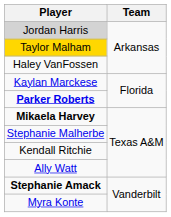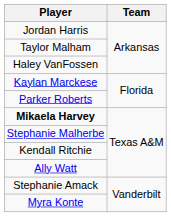Jordan Harris | Player: lightgrey background -> no background
Taylor Malham | Player: gold background -> no background
Parker Roberts | Player: bold -> normal
Stephanie Amack | Player: bold -> normal
